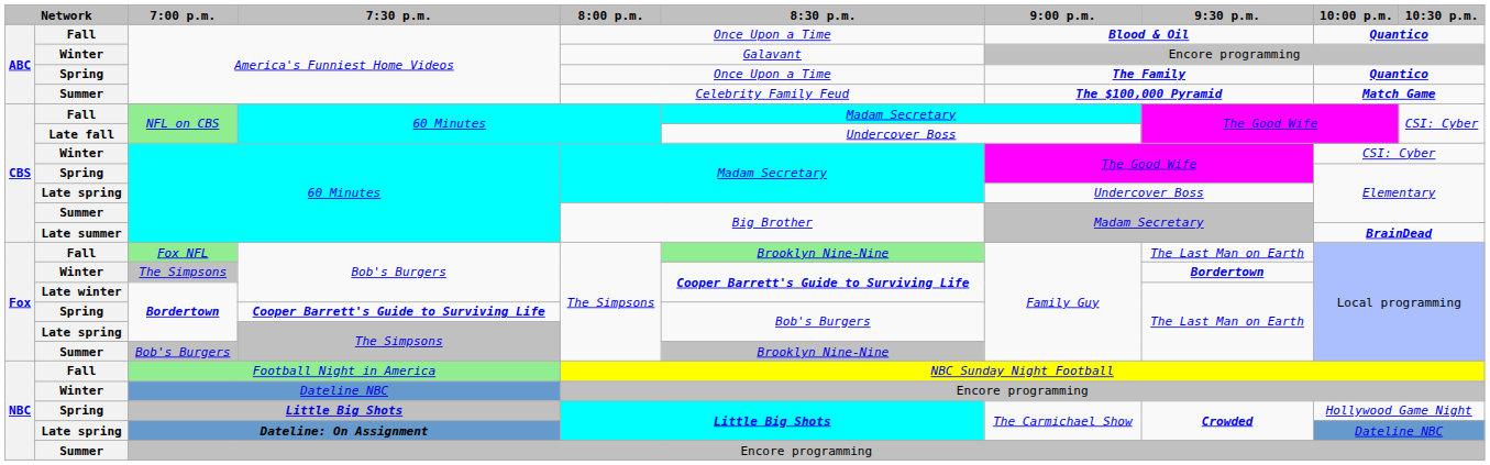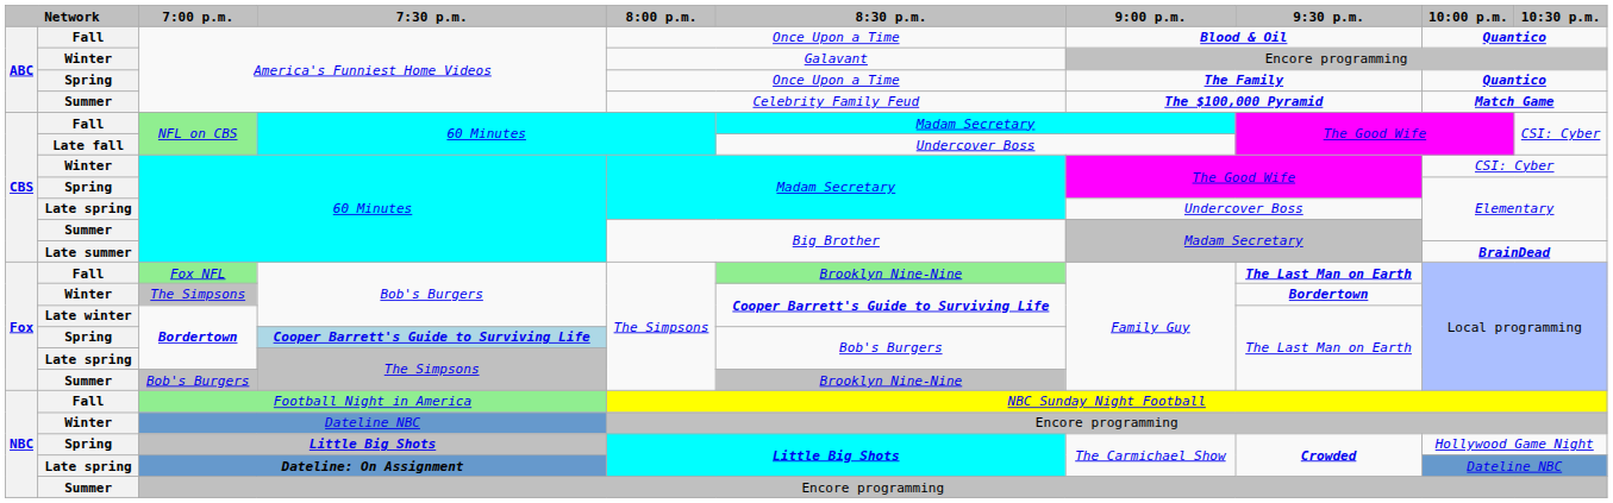Fox NFL | 9:30 p.m.: normal -> bold
Spring / Bordertown | 7:30 p.m.: no background -> lightblue background
